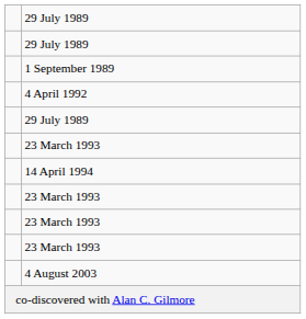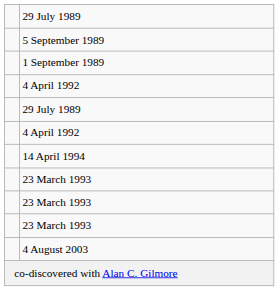row 2 | column 2: 29 July 1989 -> 5 September 1989
row 6 | column 2: 23 March 1993 -> 4 April 1992
